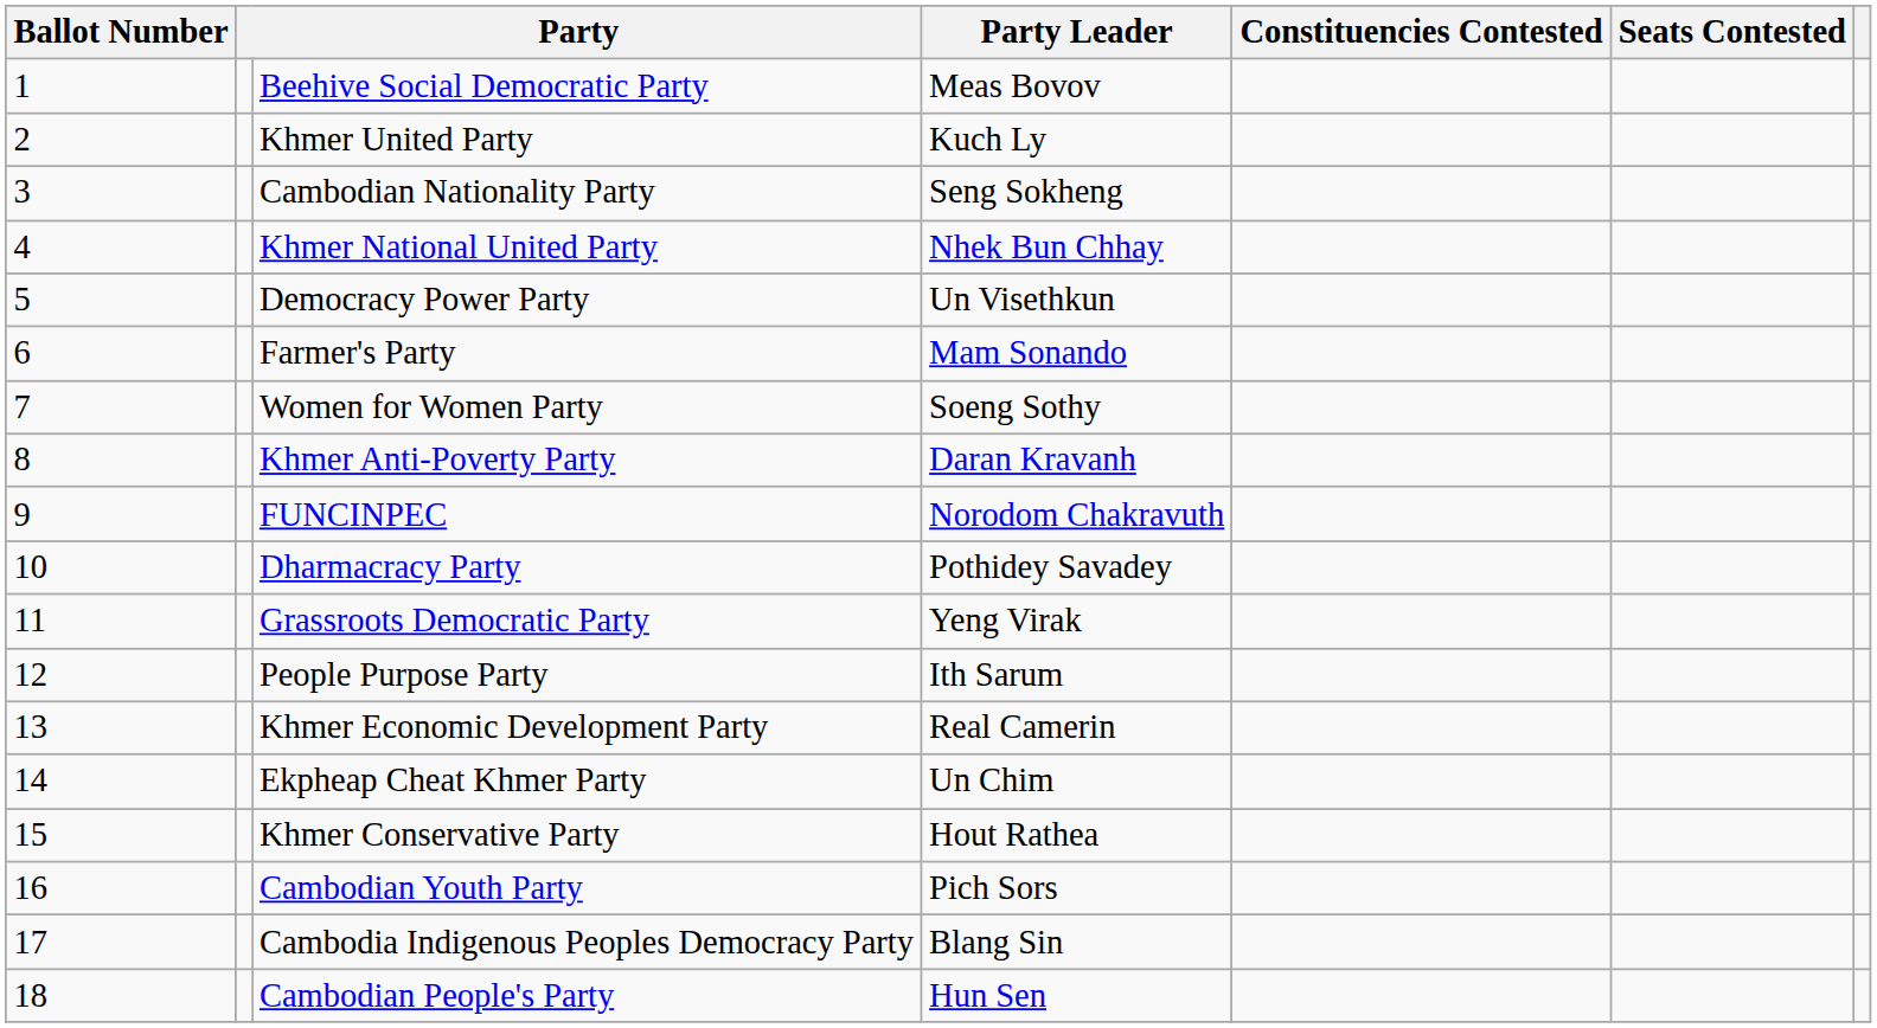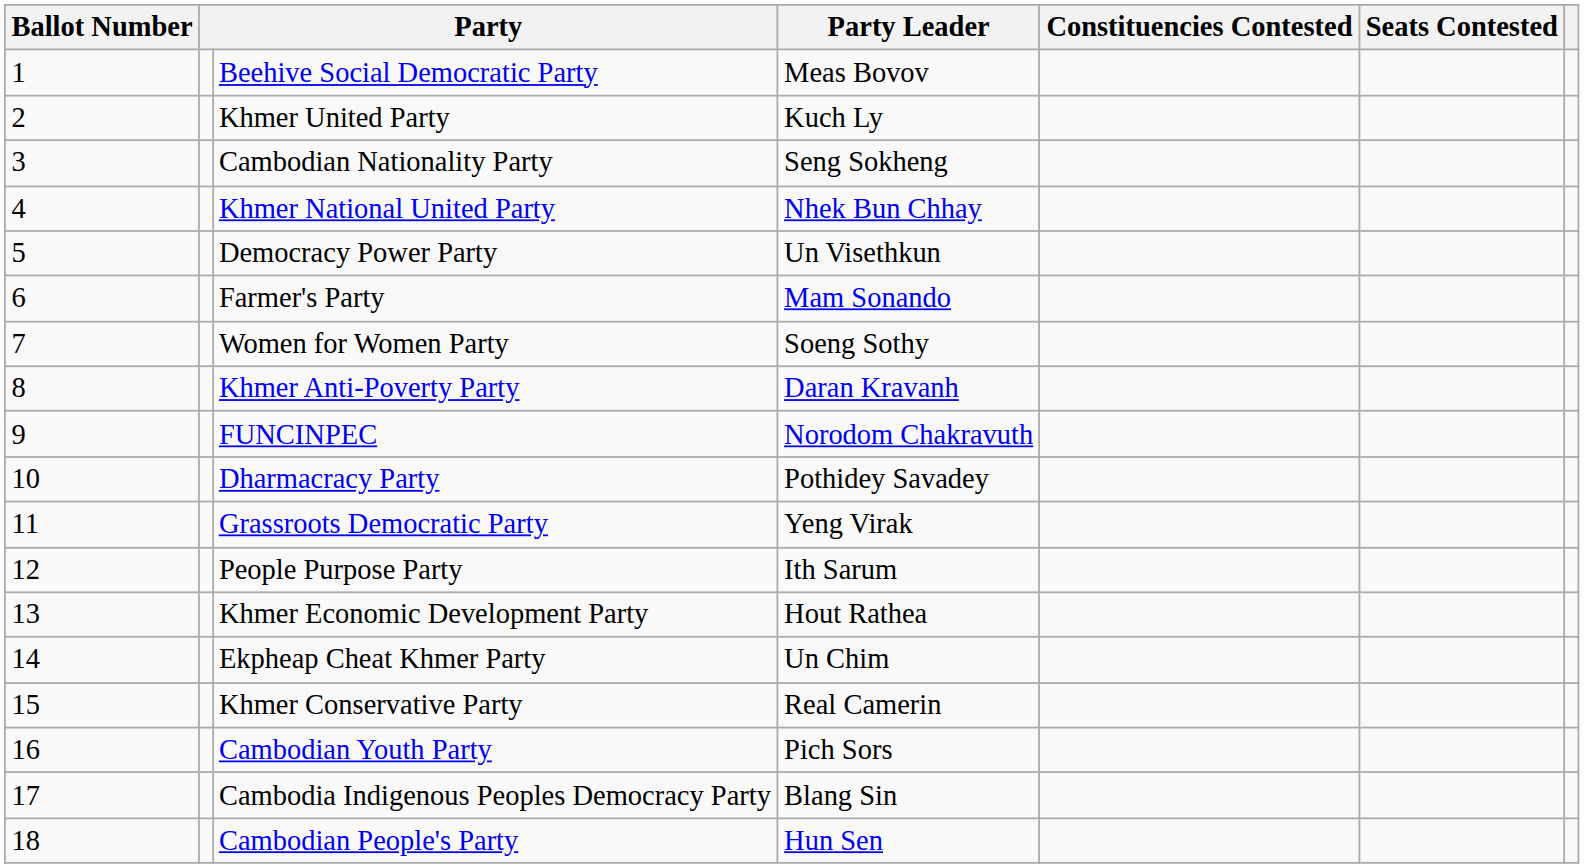Khmer Economic Development Party | Party Leader: Real Camerin -> Hout Rathea
Khmer Conservative Party | Party Leader: Hout Rathea -> Real Camerin
